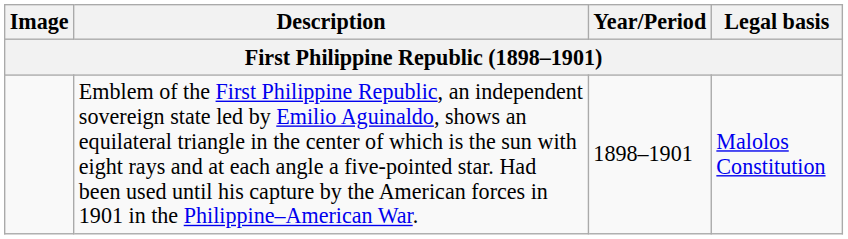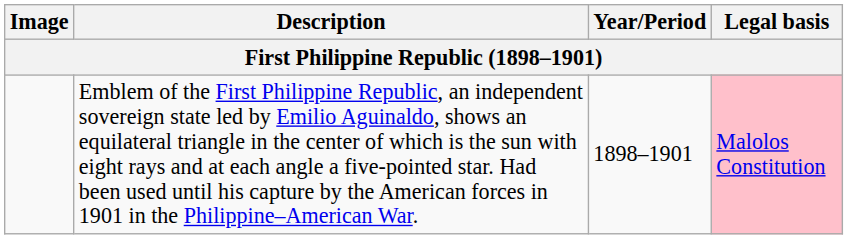row 3 | Legal basis: no background -> pink background
